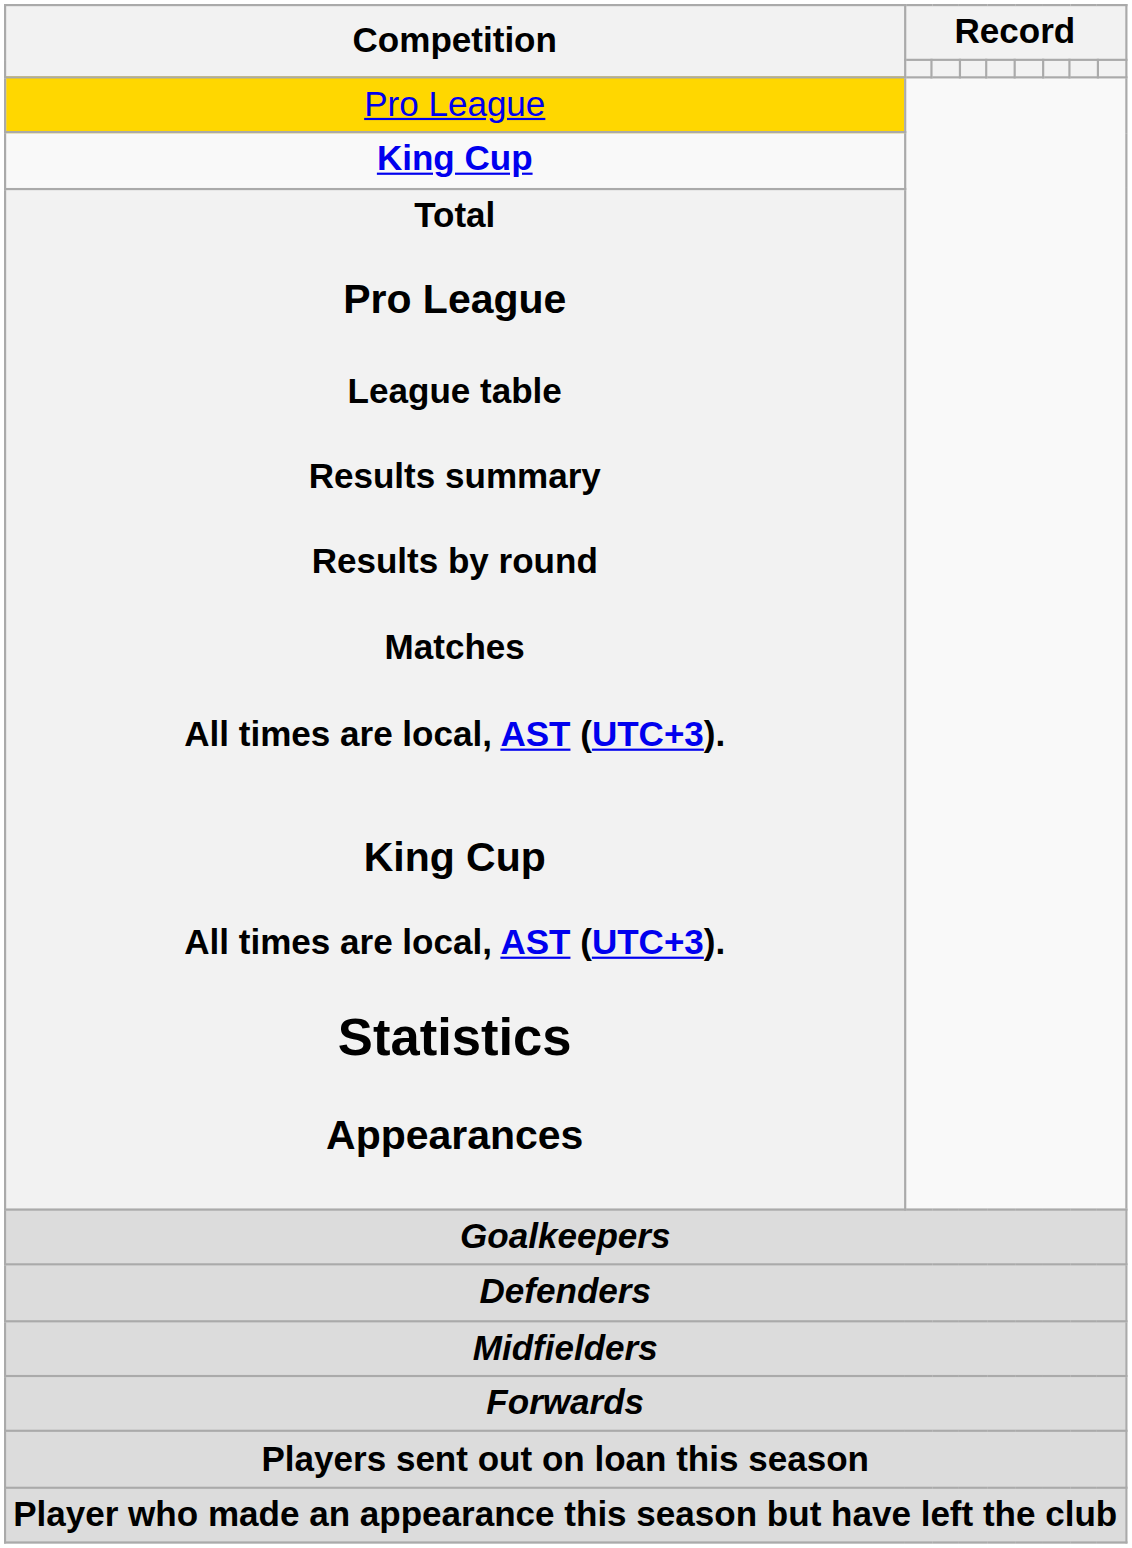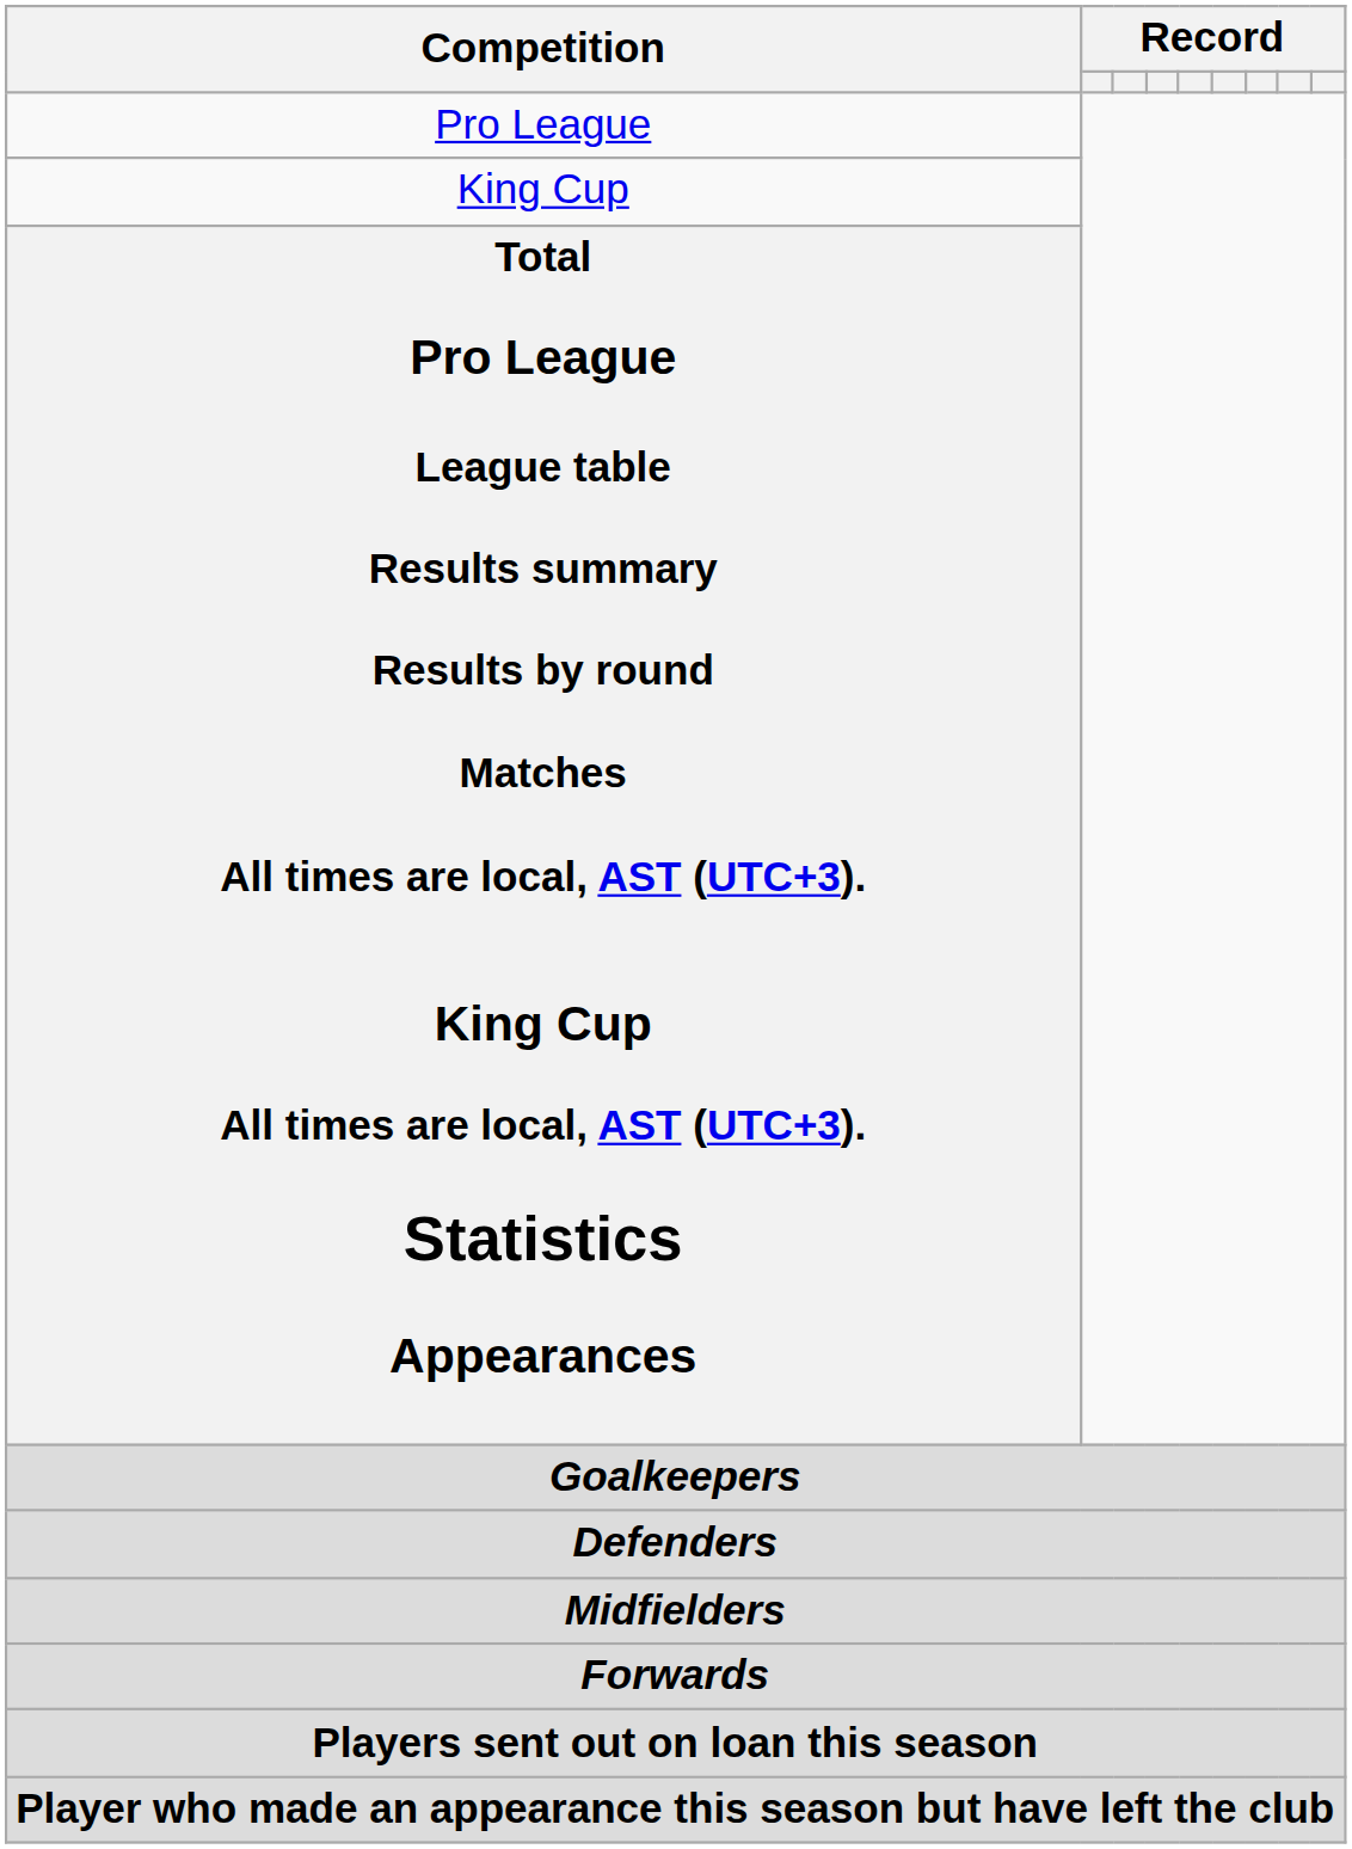Pro League | Competition: gold background -> no background
King Cup | Competition: bold -> normal
